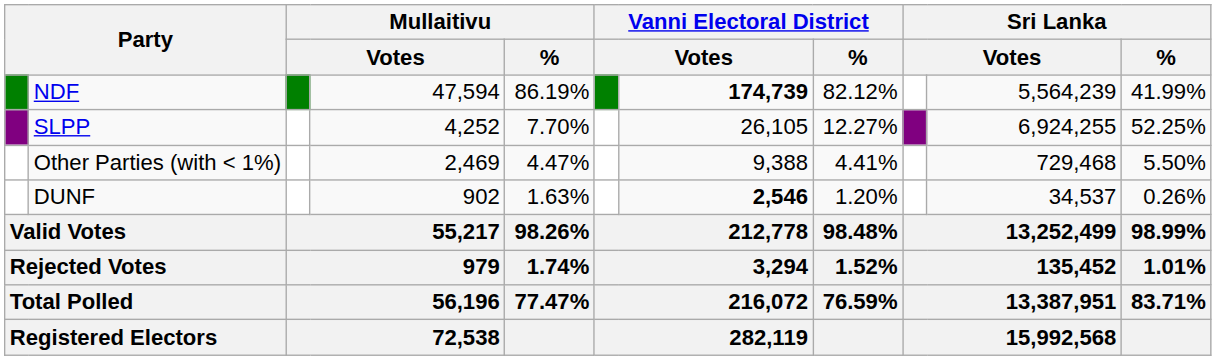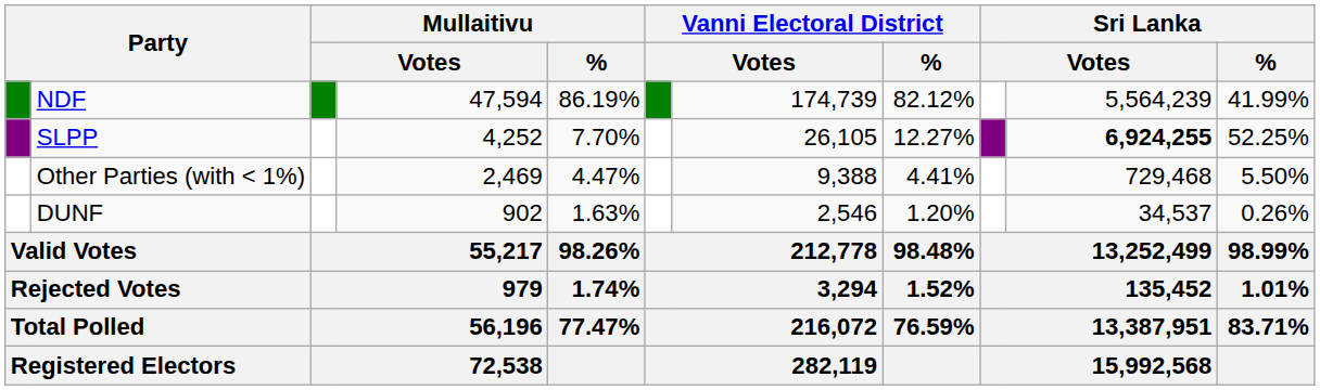NDF | column 7: bold -> normal
SLPP | column 10: normal -> bold
DUNF | column 7: bold -> normal
